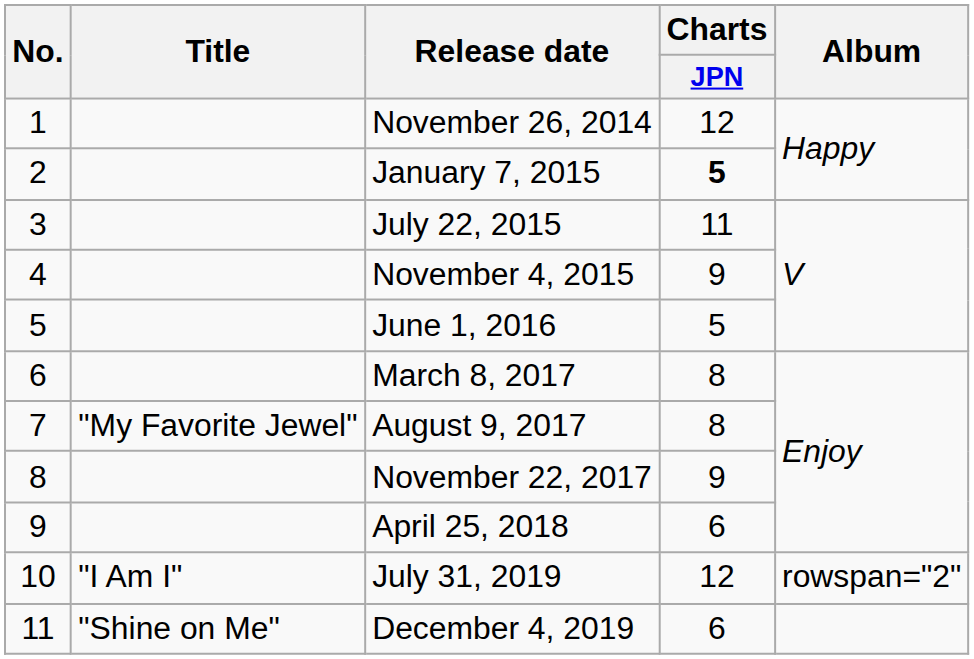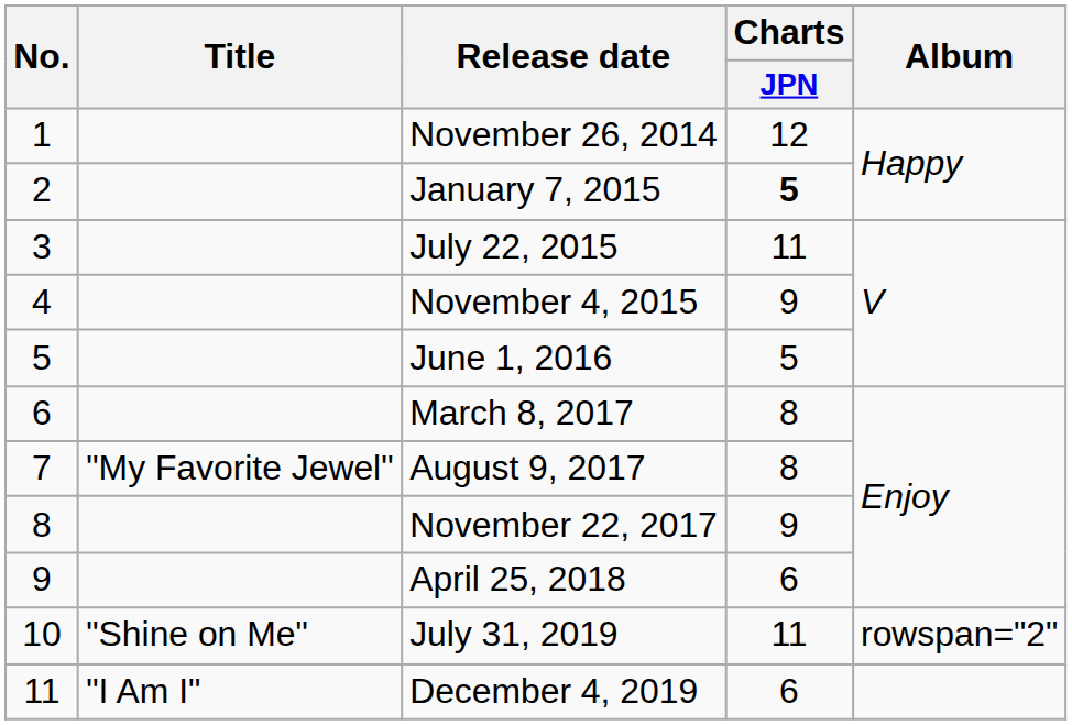July 31, 2019 | Title: "I Am I" -> "Shine on Me"
July 31, 2019 | Charts / JPN: 12 -> 11
December 4, 2019 | Title: "Shine on Me" -> "I Am I"
